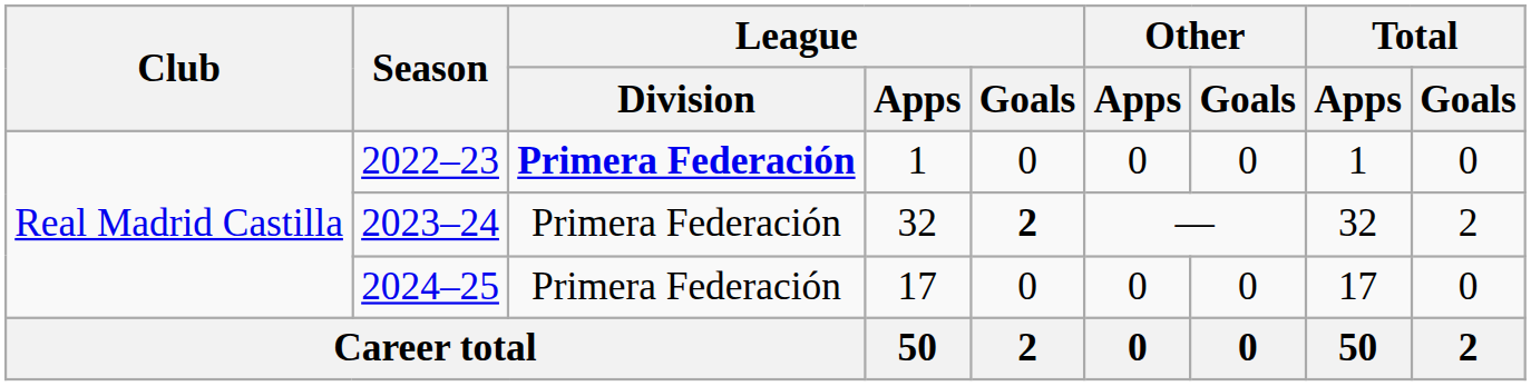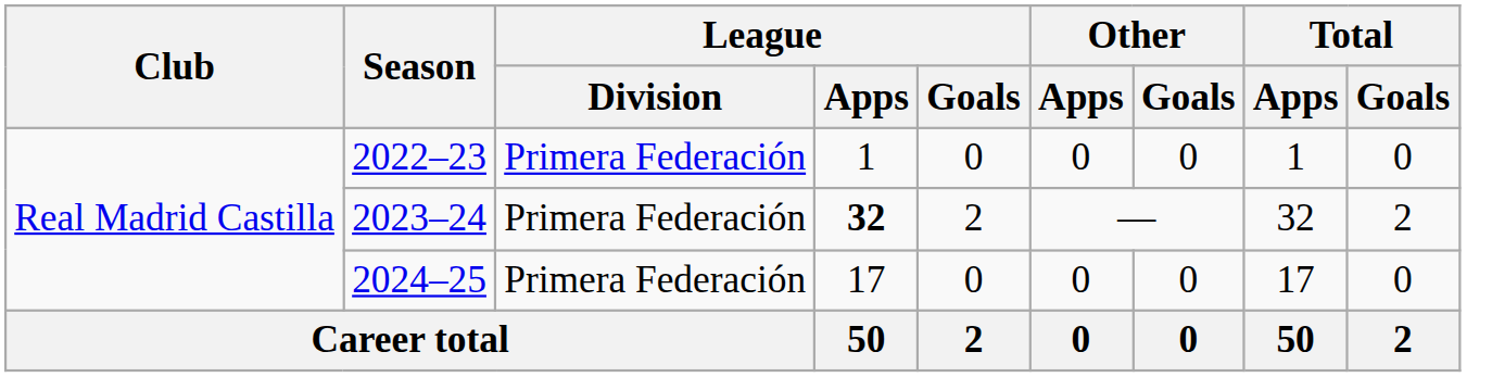2022–23 | League / Division: bold -> normal
2023–24 | League / Apps: normal -> bold
2023–24 | League / Goals: bold -> normal
